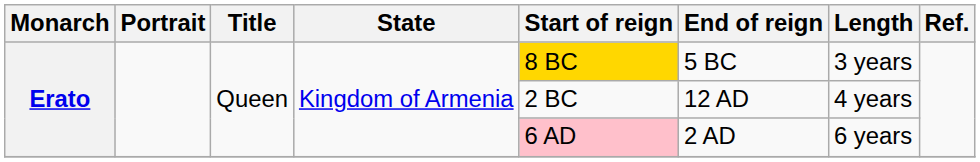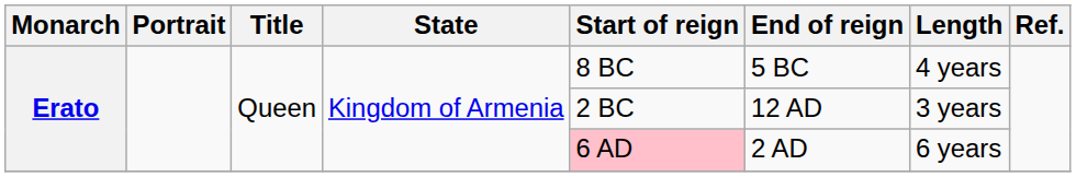row 2 | Start of reign: gold background -> no background
row 2 | Length: 3 years -> 4 years
row 3 | Length: 4 years -> 3 years
